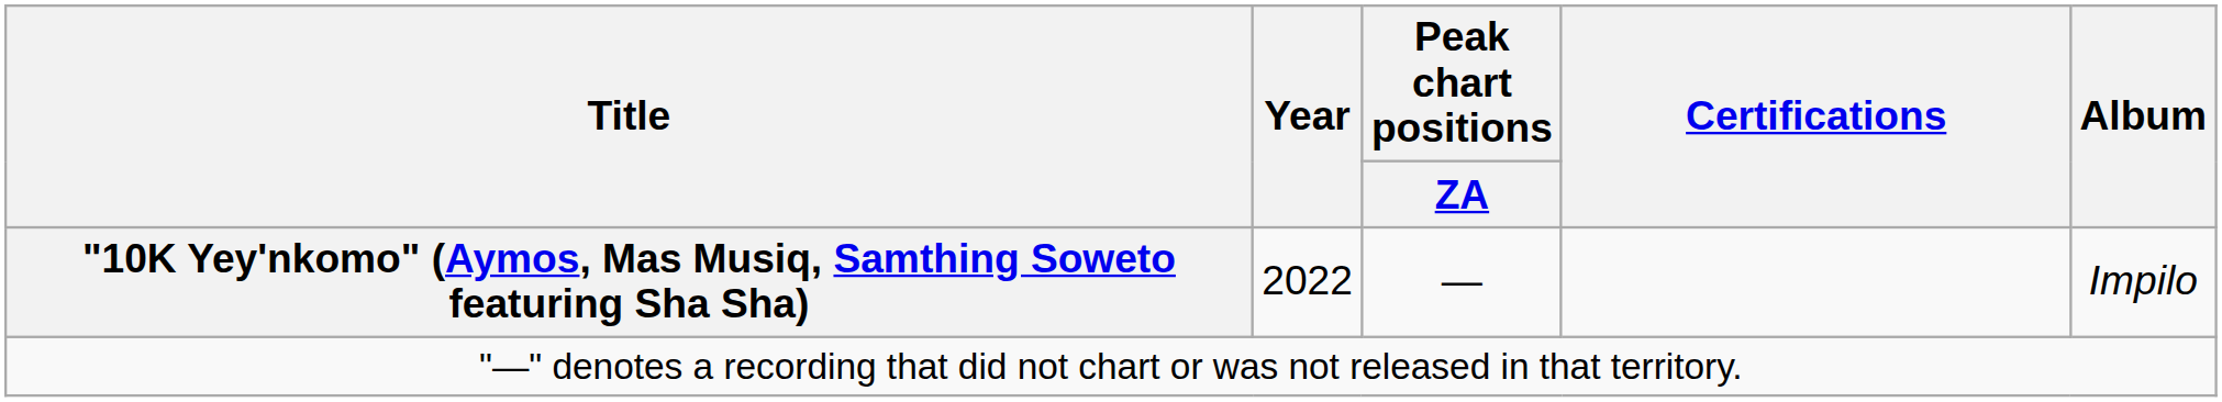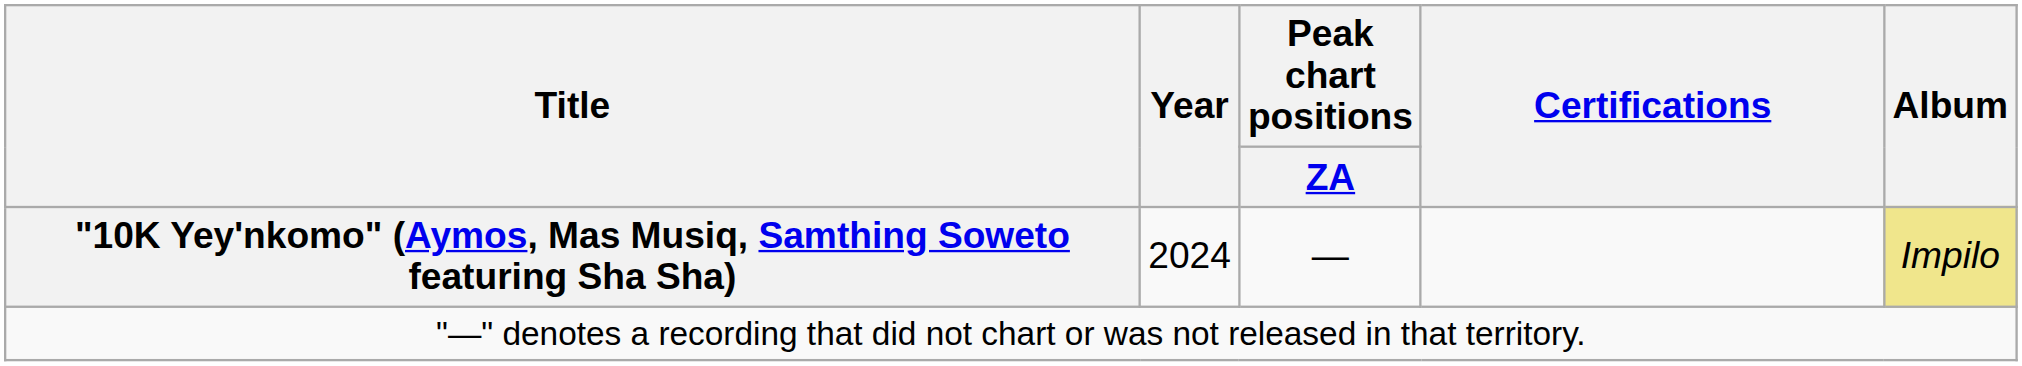row 3 | Year: 2022 -> 2024
row 3 | Album: no background -> khaki background
